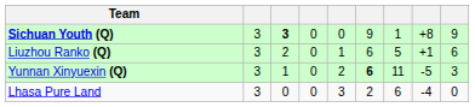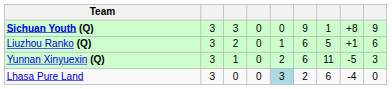Sichuan Youth (Q) | column 3: bold -> normal
Yunnan Xinyuexin (Q) | column 6: bold -> normal
Lhasa Pure Land | column 5: no background -> lightblue background
